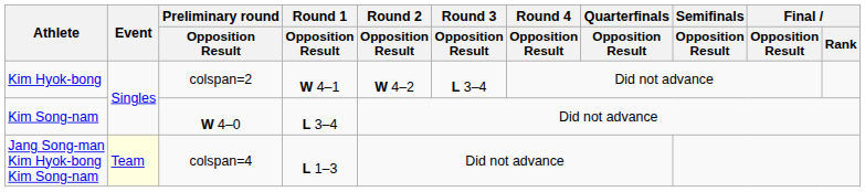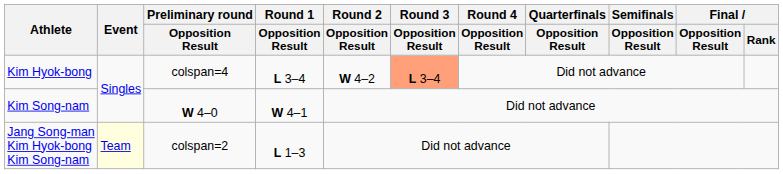Kim Hyok-bong | Preliminary round / Opposition Result: colspan=2 -> colspan=4
Kim Hyok-bong | Round 1 / Opposition Result: W 4–1 -> L 3–4
Kim Hyok-bong | Round 3 / Opposition Result: no background -> lightsalmon background
Kim Song-nam | Round 1 / Opposition Result: L 3–4 -> W 4–1
Jang Song-man Kim Hyok-bong Kim Song-nam | Preliminary round / Opposition Result: colspan=4 -> colspan=2
